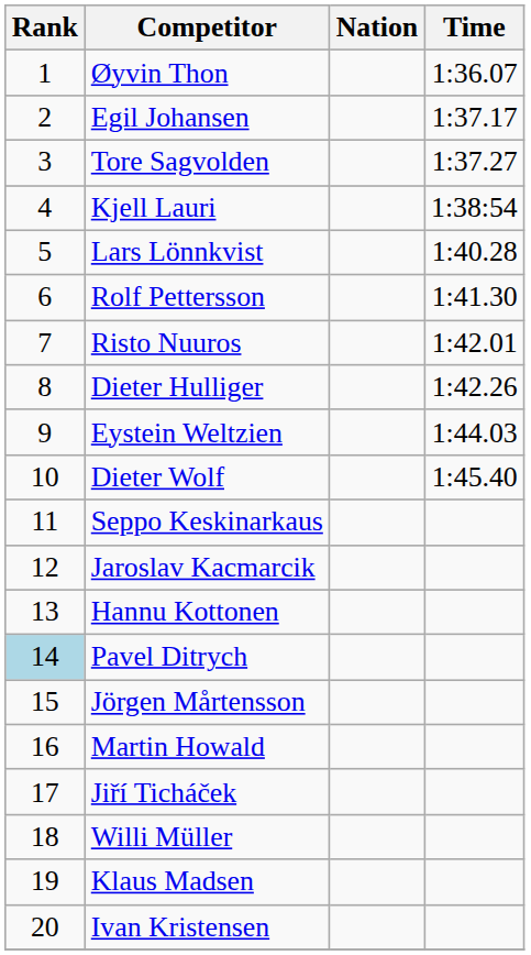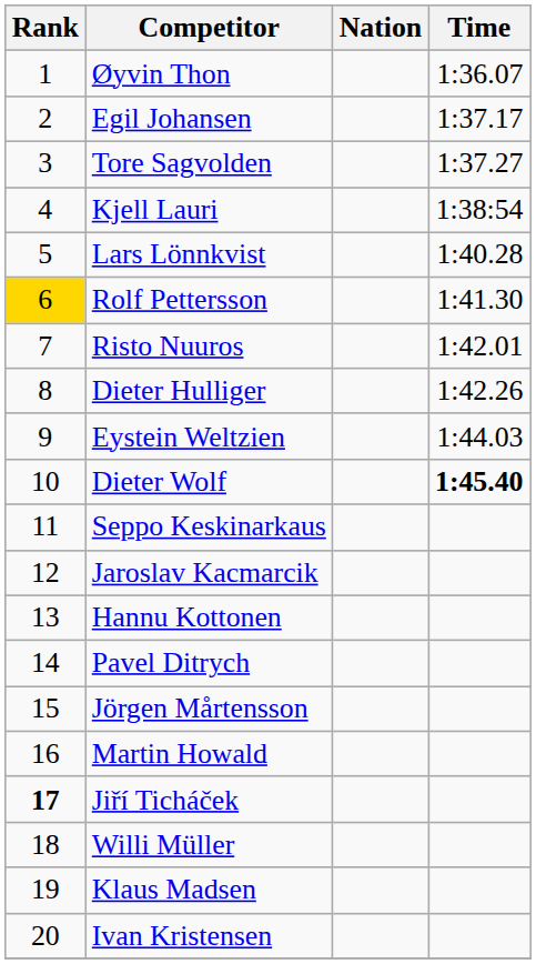Rolf Pettersson | Rank: no background -> gold background
Dieter Wolf | Time: normal -> bold
Pavel Ditrych | Rank: lightblue background -> no background
Jiří Ticháček | Rank: normal -> bold
